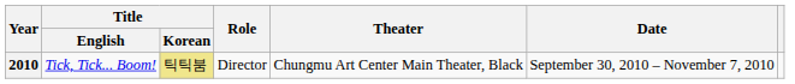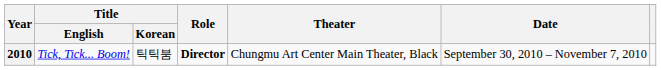2010 | Title / Korean: khaki background -> no background
2010 | Role: normal -> bold
